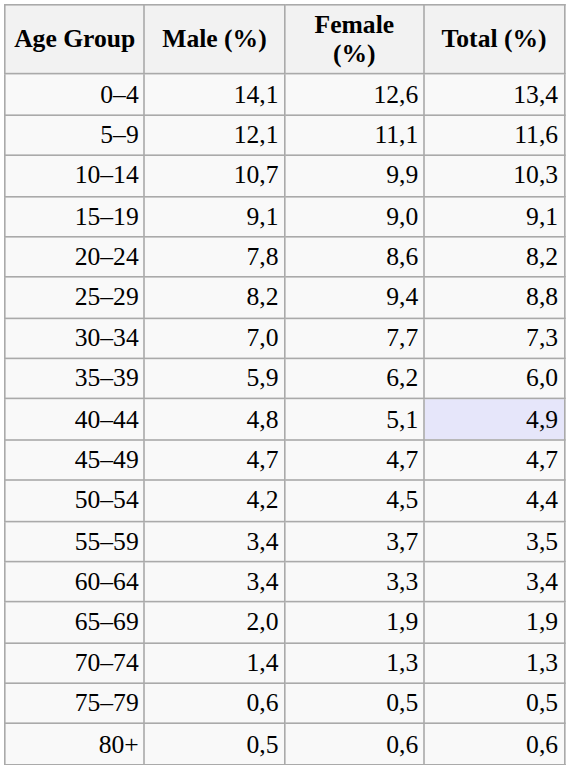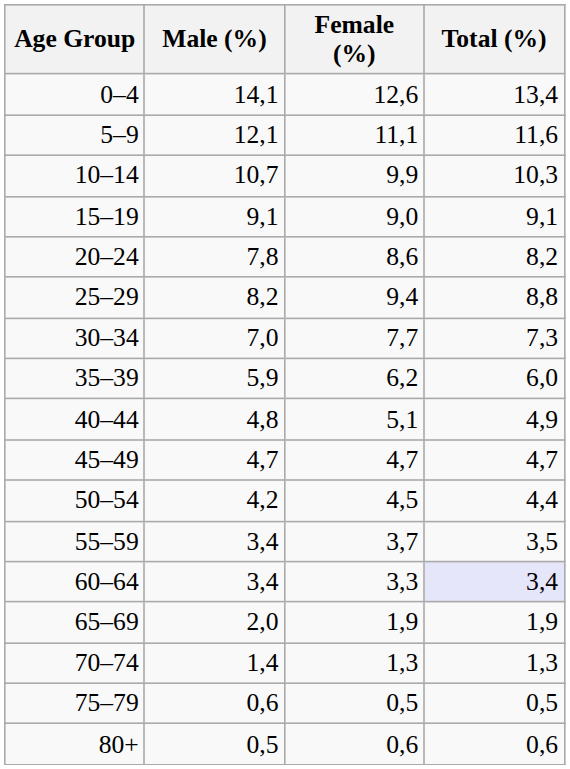40–44 | Total (%): lavender background -> no background
60–64 | Total (%): no background -> lavender background
